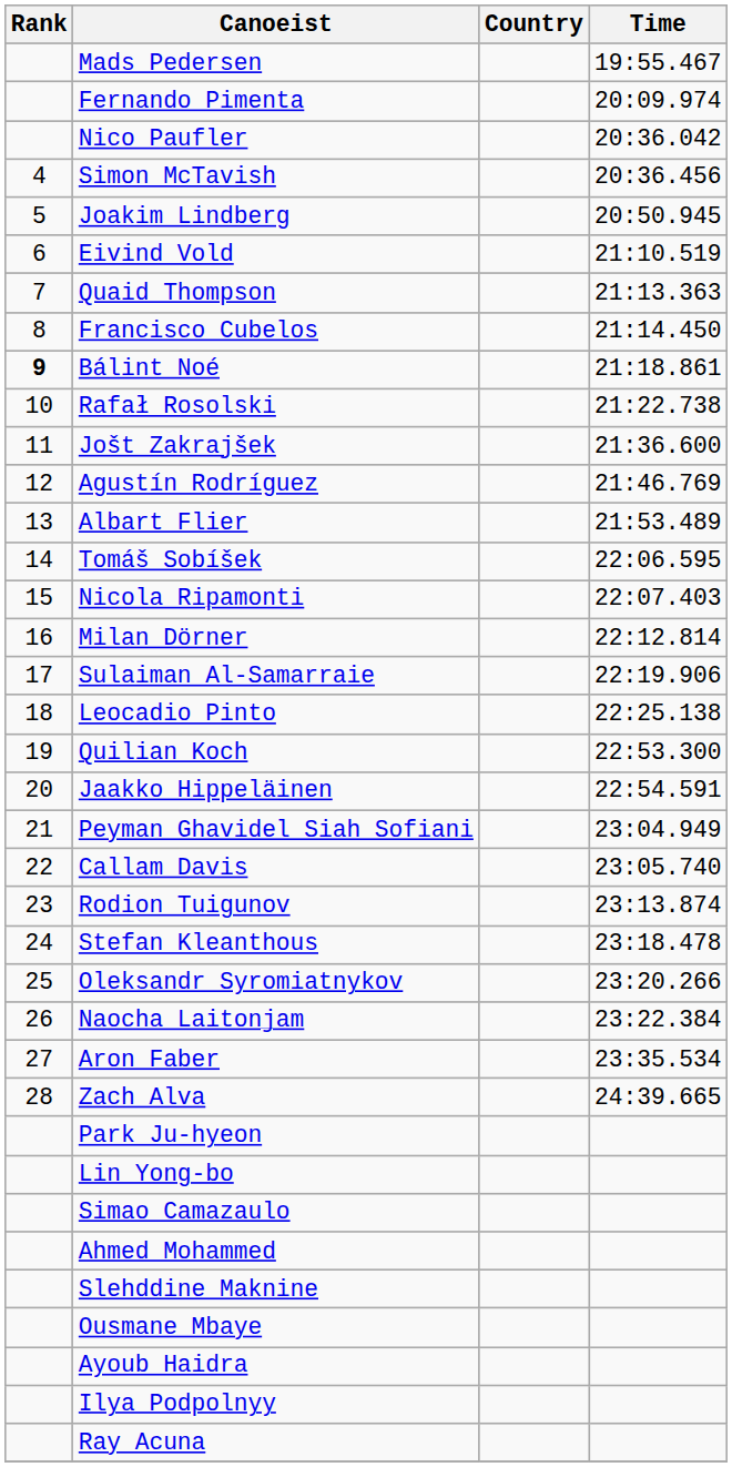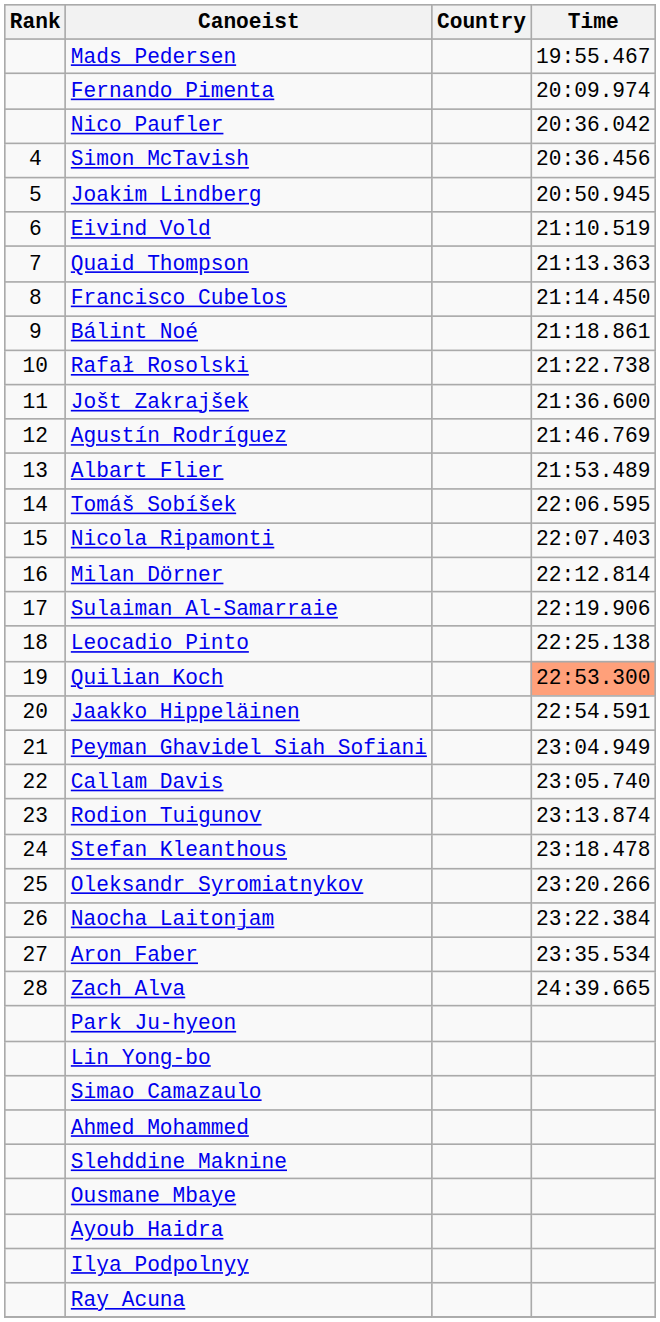Bálint Noé | Rank: bold -> normal
Quilian Koch | Time: no background -> lightsalmon background
